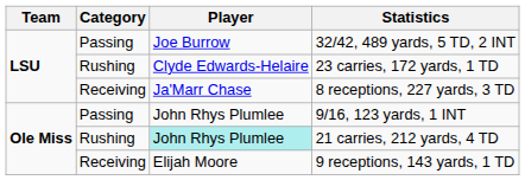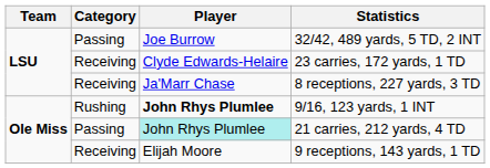23 carries, 172 yards, 1 TD | Category: Rushing -> Receiving
9/16, 123 yards, 1 INT | Category: Passing -> Rushing
9/16, 123 yards, 1 INT | Player: normal -> bold
21 carries, 212 yards, 4 TD | Category: Rushing -> Passing
